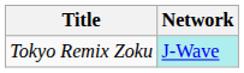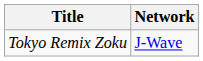Tokyo Remix Zoku | Network: paleturquoise background -> no background
